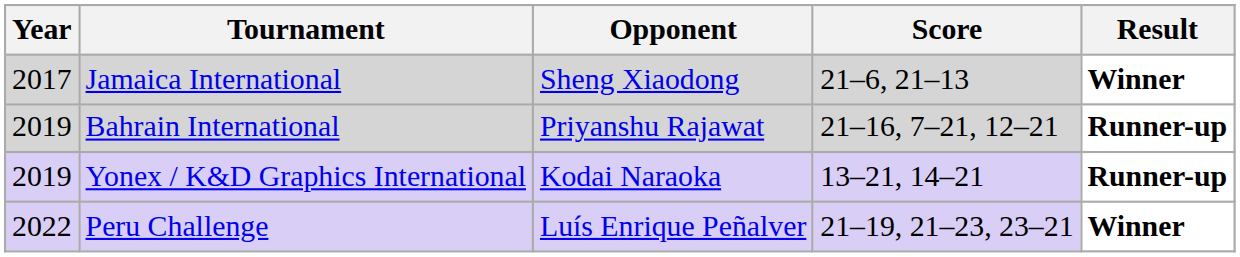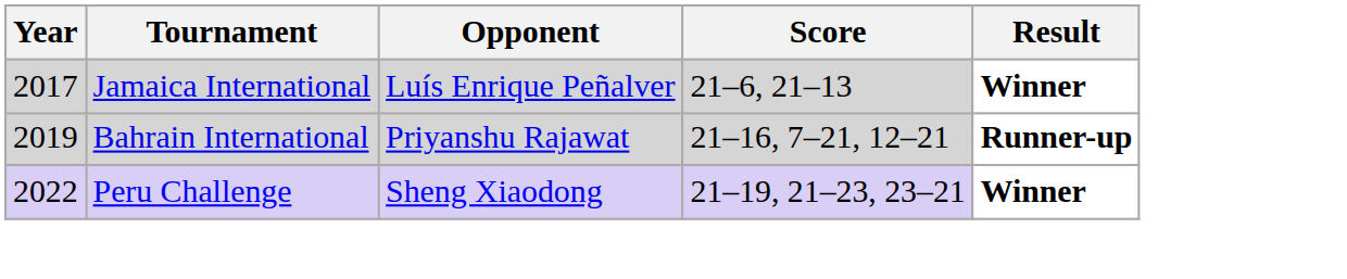Jamaica International | Opponent: Sheng Xiaodong -> Luís Enrique Peñalver
- row: 2019 | Yonex / K&D Graphics International | Kodai Naraoka | 13–21, 14–21 | Runner-up
Peru Challenge | Opponent: Luís Enrique Peñalver -> Sheng Xiaodong
